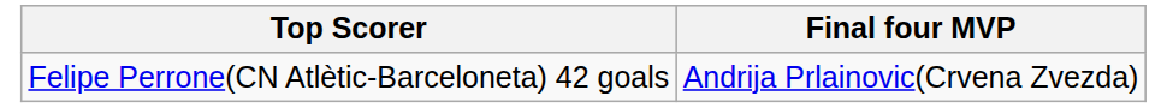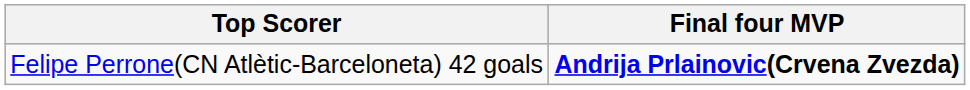Felipe Perrone(CN Atlètic-Barceloneta) 42 goals | Final four MVP: normal -> bold
